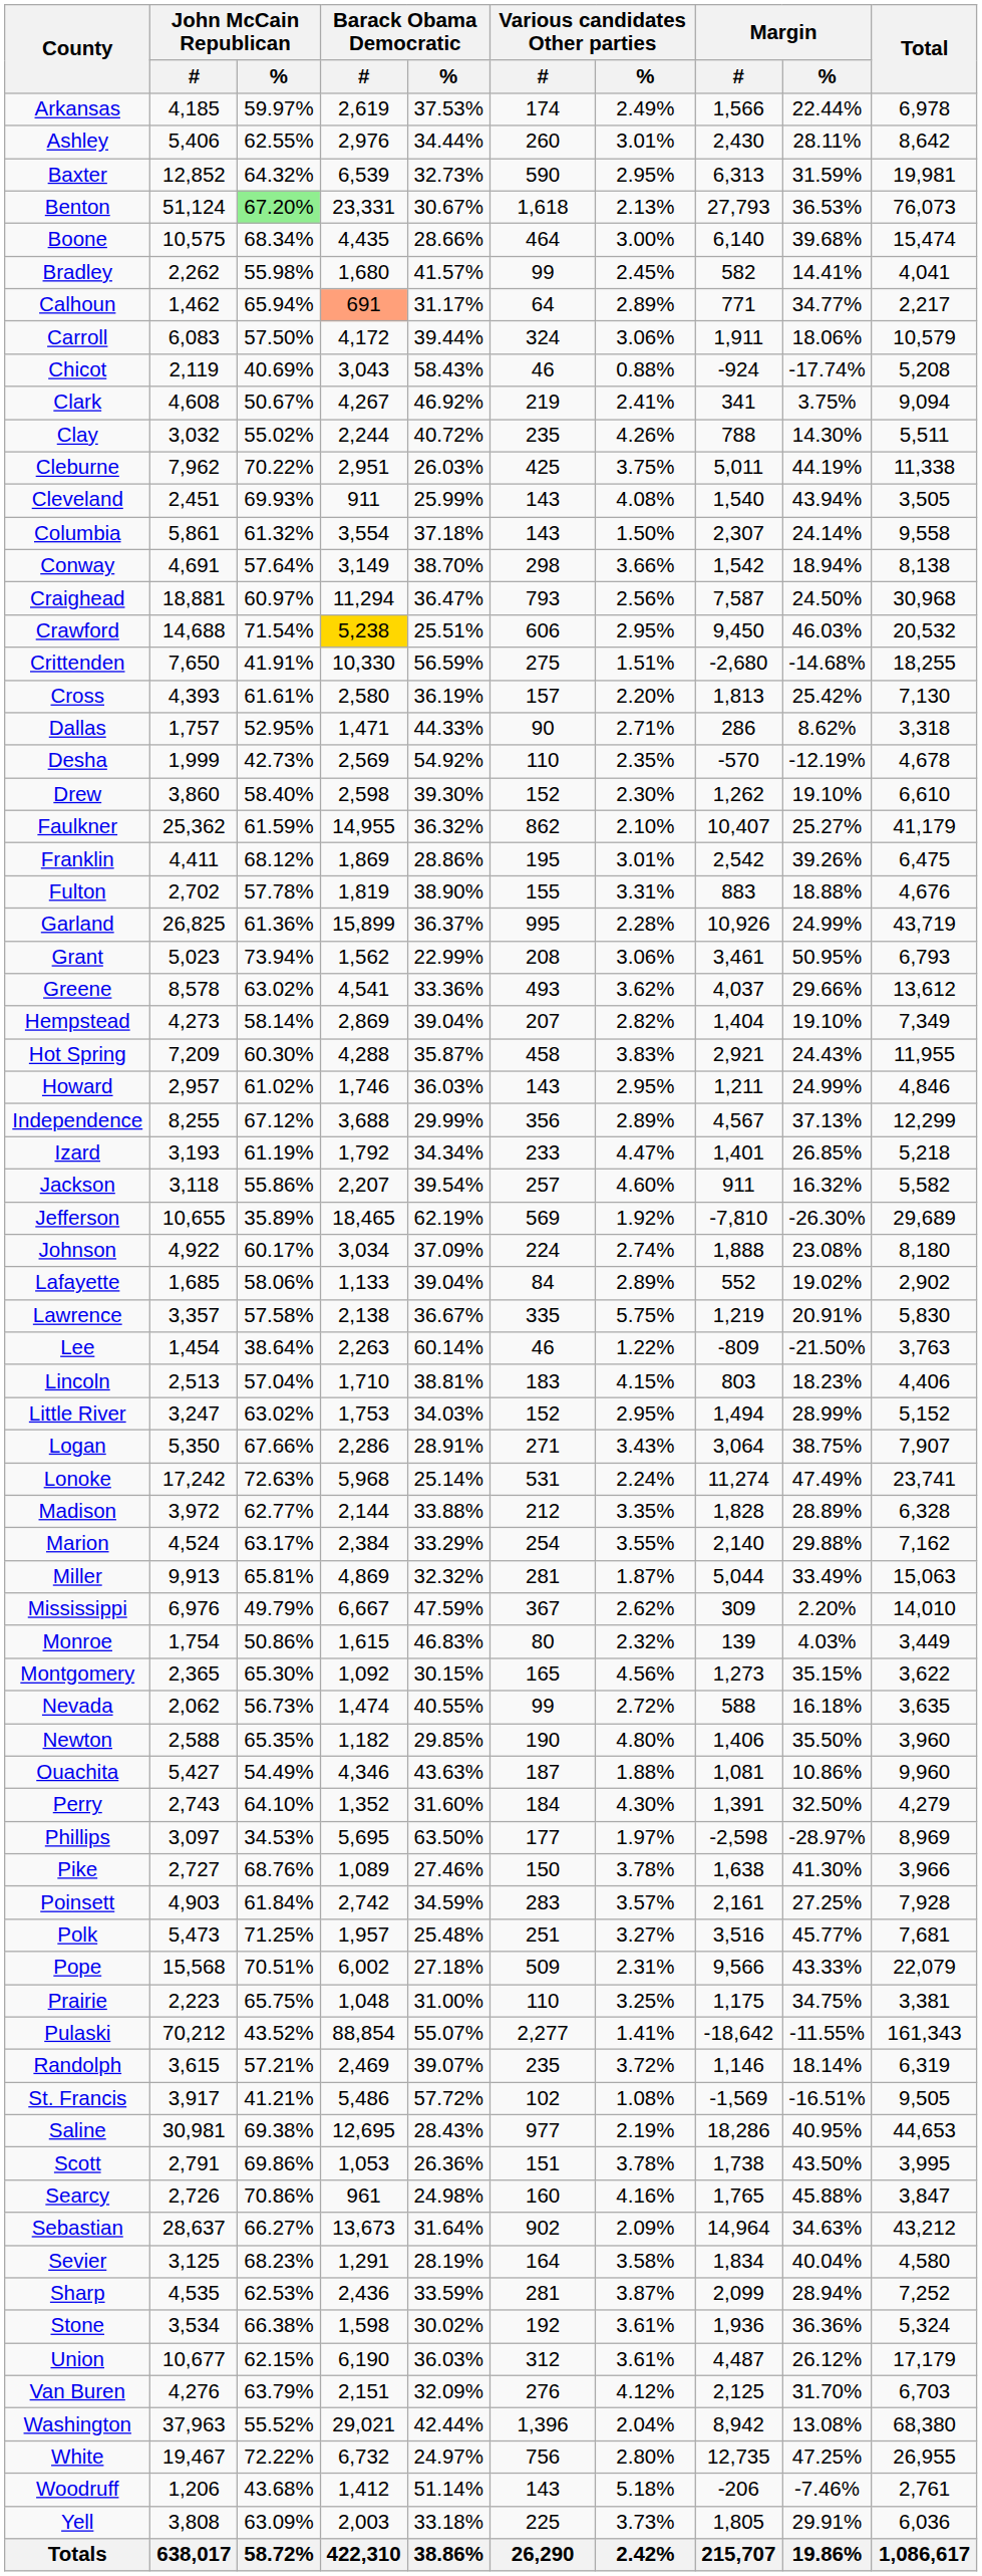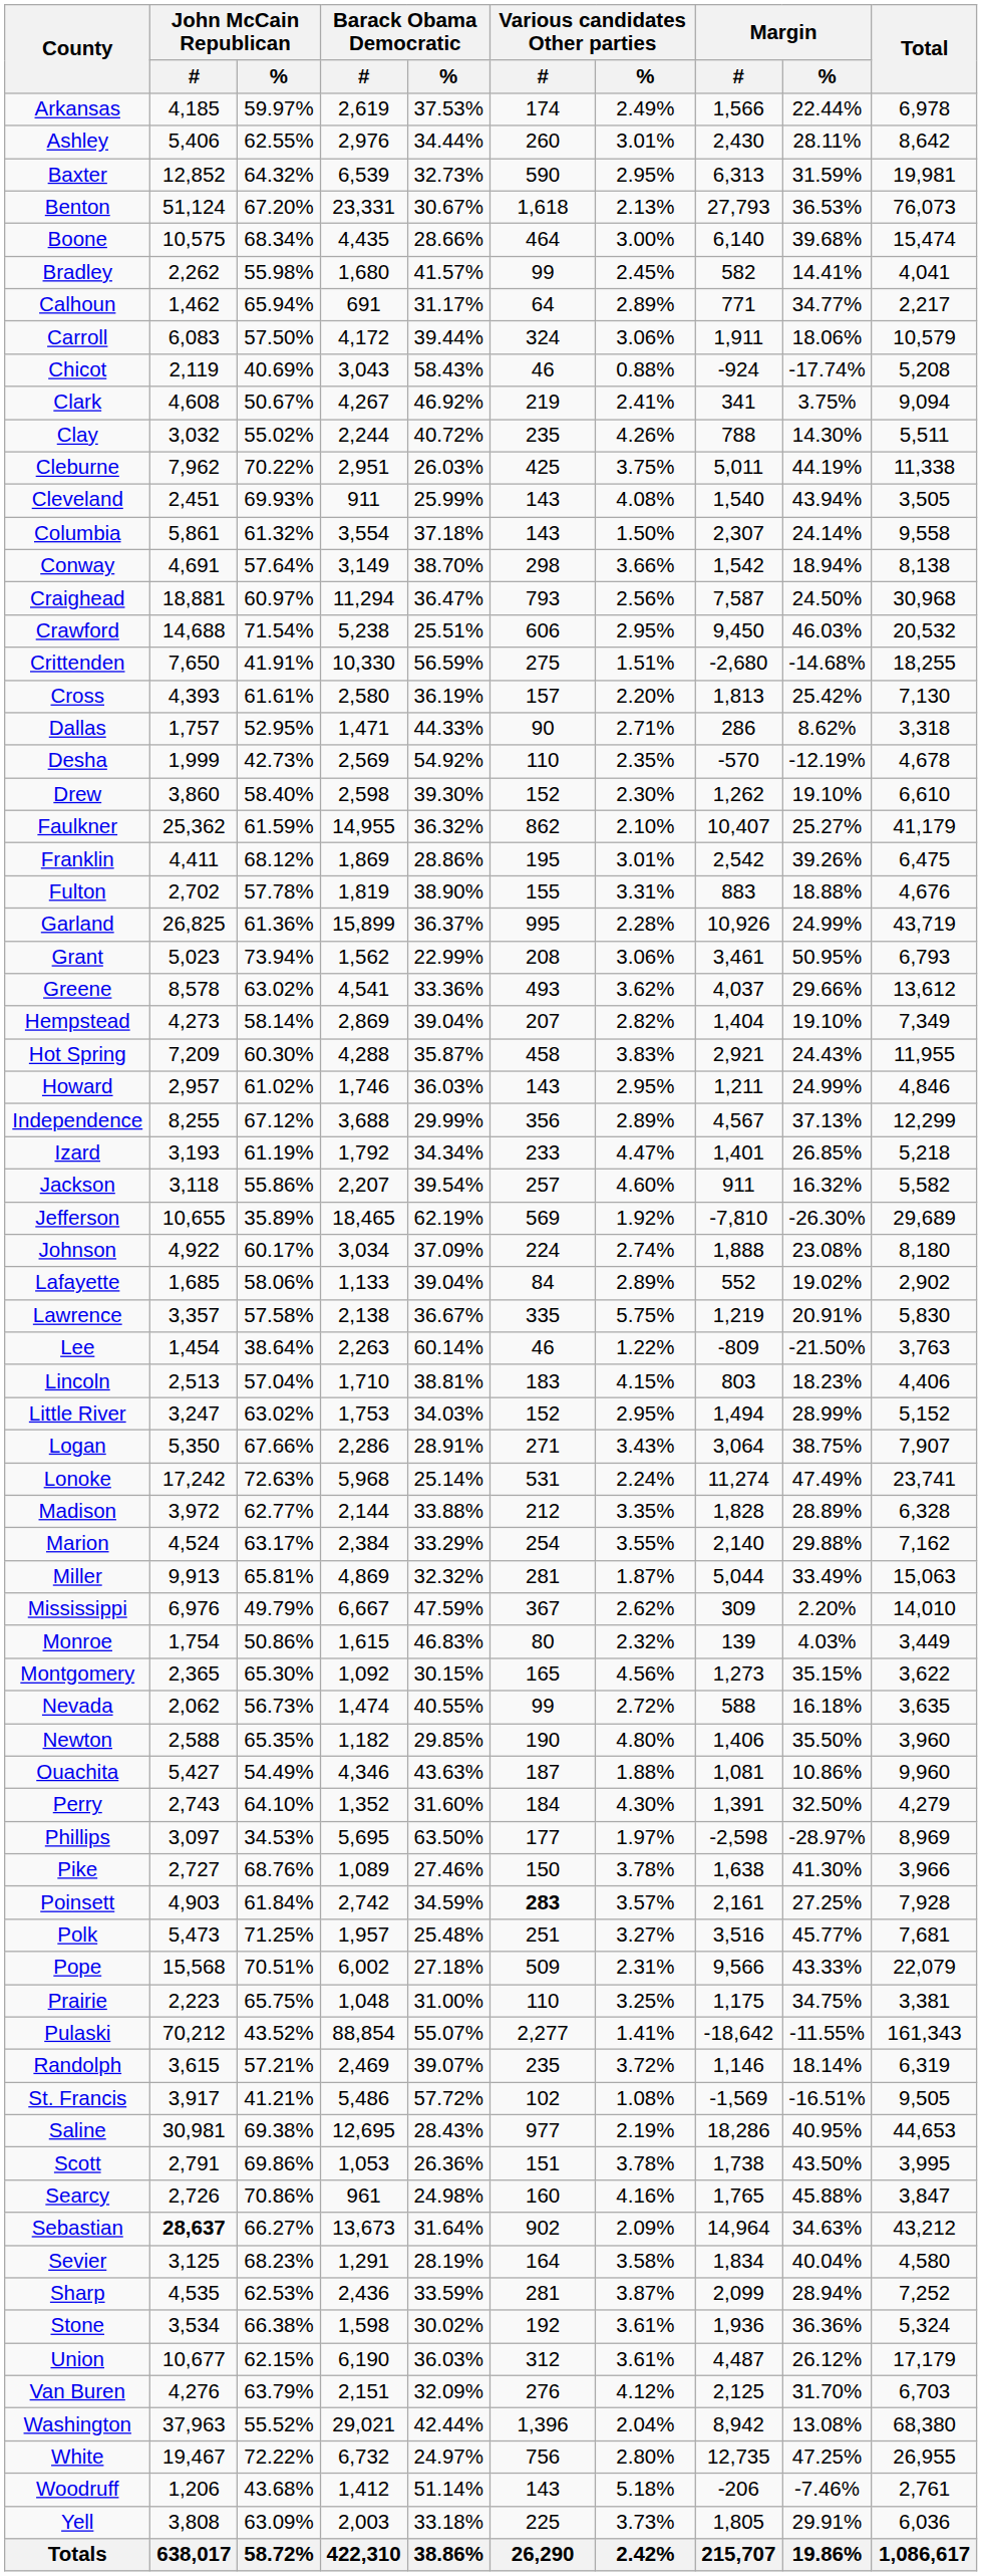Benton | John McCain Republican / %: lightgreen background -> no background
Calhoun | Barack Obama Democratic / #: lightsalmon background -> no background
Crawford | Barack Obama Democratic / #: gold background -> no background
Poinsett | Various candidates Other parties / #: normal -> bold
Sebastian | John McCain Republican / #: normal -> bold
